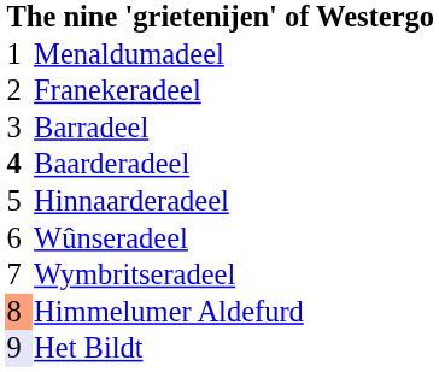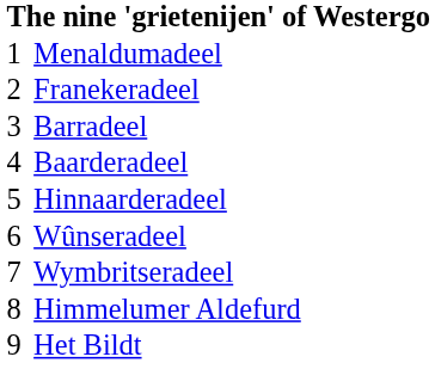Baarderadeel | column 1: bold -> normal
Himmelumer Aldefurd | column 1: lightsalmon background -> no background
Het Bildt | column 1: lavender background -> no background
